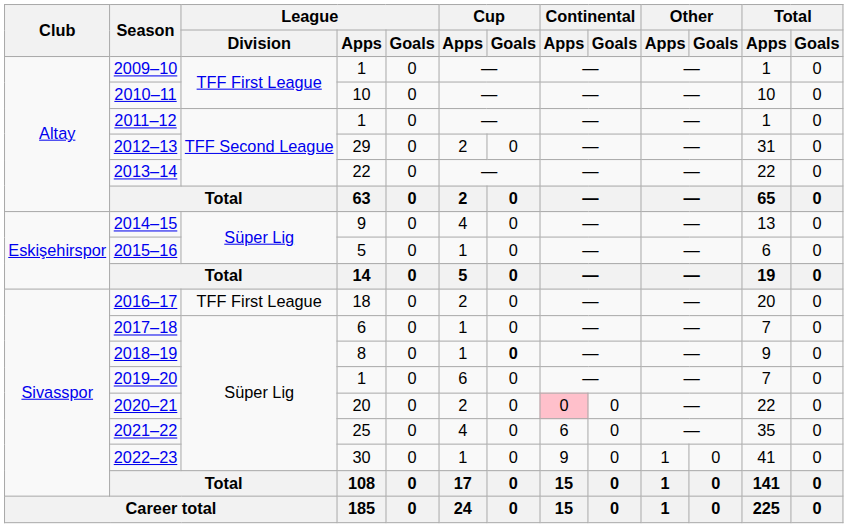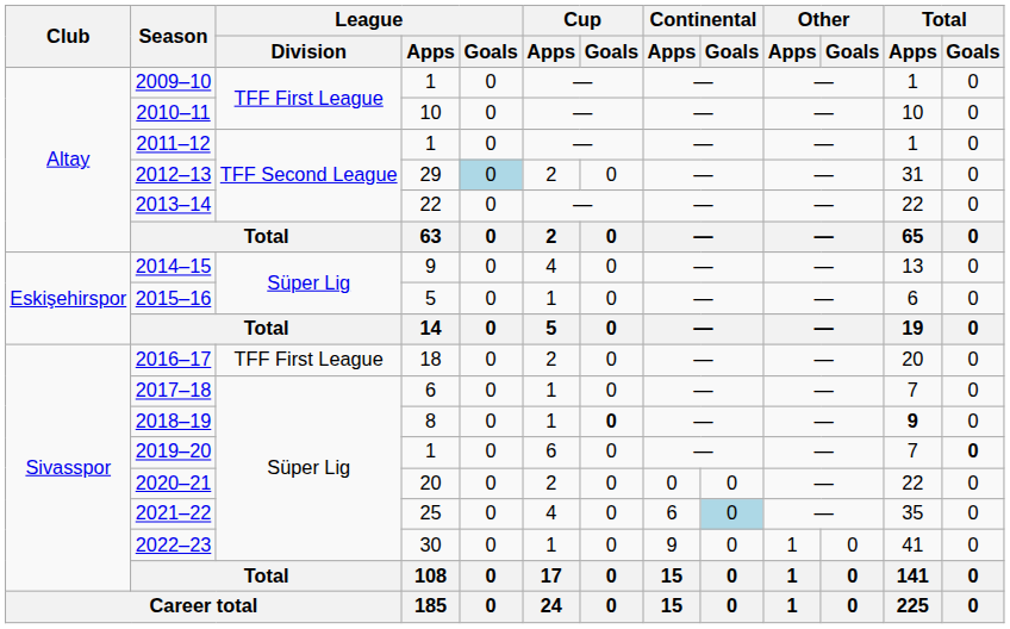2012–13 | League / Goals: no background -> lightblue background
2018–19 | Total / Apps: normal -> bold
2019–20 | Total / Goals: normal -> bold
2020–21 | Continental / Apps: pink background -> no background
2021–22 | Continental / Goals: no background -> lightblue background
